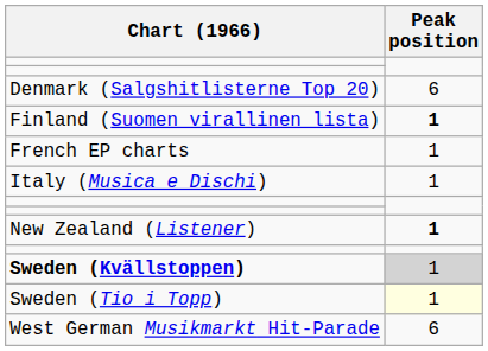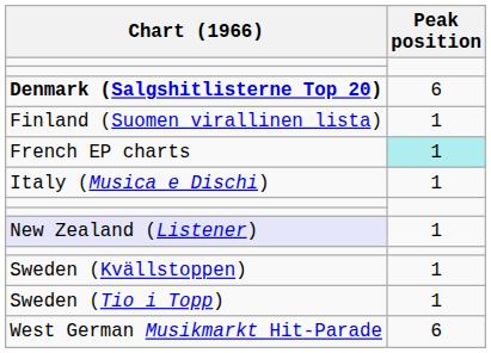row 4 | Chart (1966): normal -> bold
row 5 | Peak position: bold -> normal
row 6 | Peak position: no background -> paleturquoise background
row 10 | Chart (1966): no background -> lavender background
row 10 | Peak position: bold -> normal
row 12 | Chart (1966): bold -> normal
row 12 | Peak position: lightgrey background -> no background
row 13 | Peak position: lightyellow background -> no background
